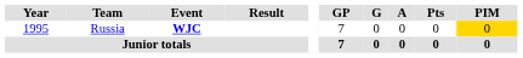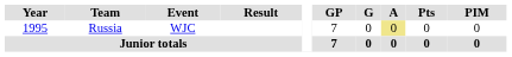Russia | Event: bold -> normal
Russia | A: no background -> khaki background
Russia | PIM: gold background -> no background
